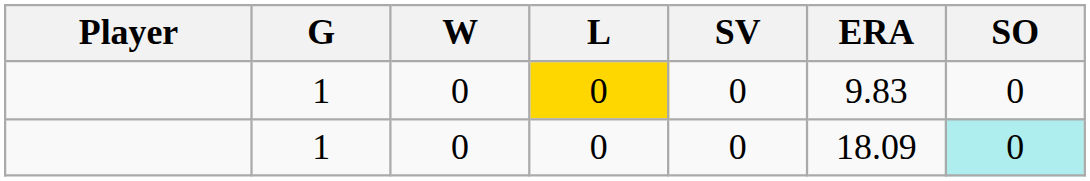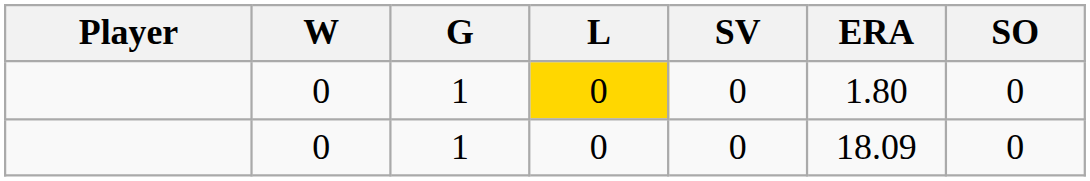columns swapped: G <-> W
row 2 | ERA: 9.83 -> 1.80
row 3 | SO: paleturquoise background -> no background
